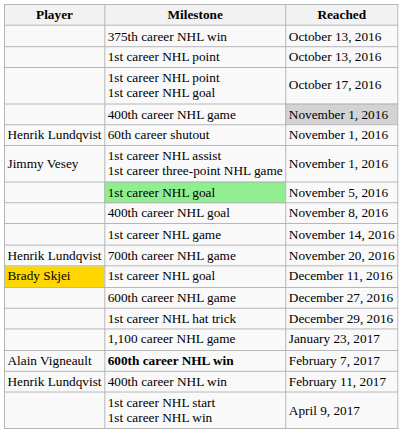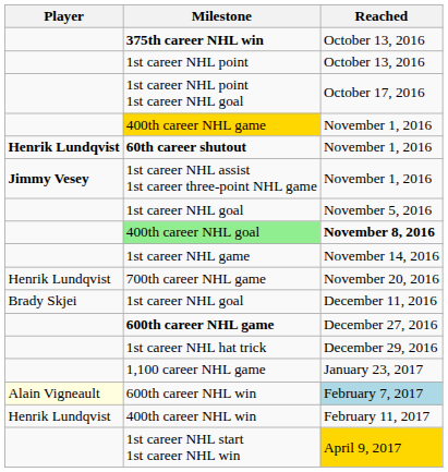row 2 | Milestone: normal -> bold
row 5 | Milestone: no background -> gold background
row 5 | Reached: lightgrey background -> no background
row 6 | Player: normal -> bold
row 6 | Milestone: normal -> bold
row 7 | Player: normal -> bold
row 8 | Milestone: lightgreen background -> no background
row 9 | Milestone: no background -> lightgreen background
row 9 | Reached: normal -> bold
row 12 | Player: gold background -> no background
row 13 | Milestone: normal -> bold
row 16 | Player: no background -> lightyellow background
row 16 | Milestone: bold -> normal
row 16 | Reached: no background -> lightblue background
row 18 | Reached: no background -> gold background
